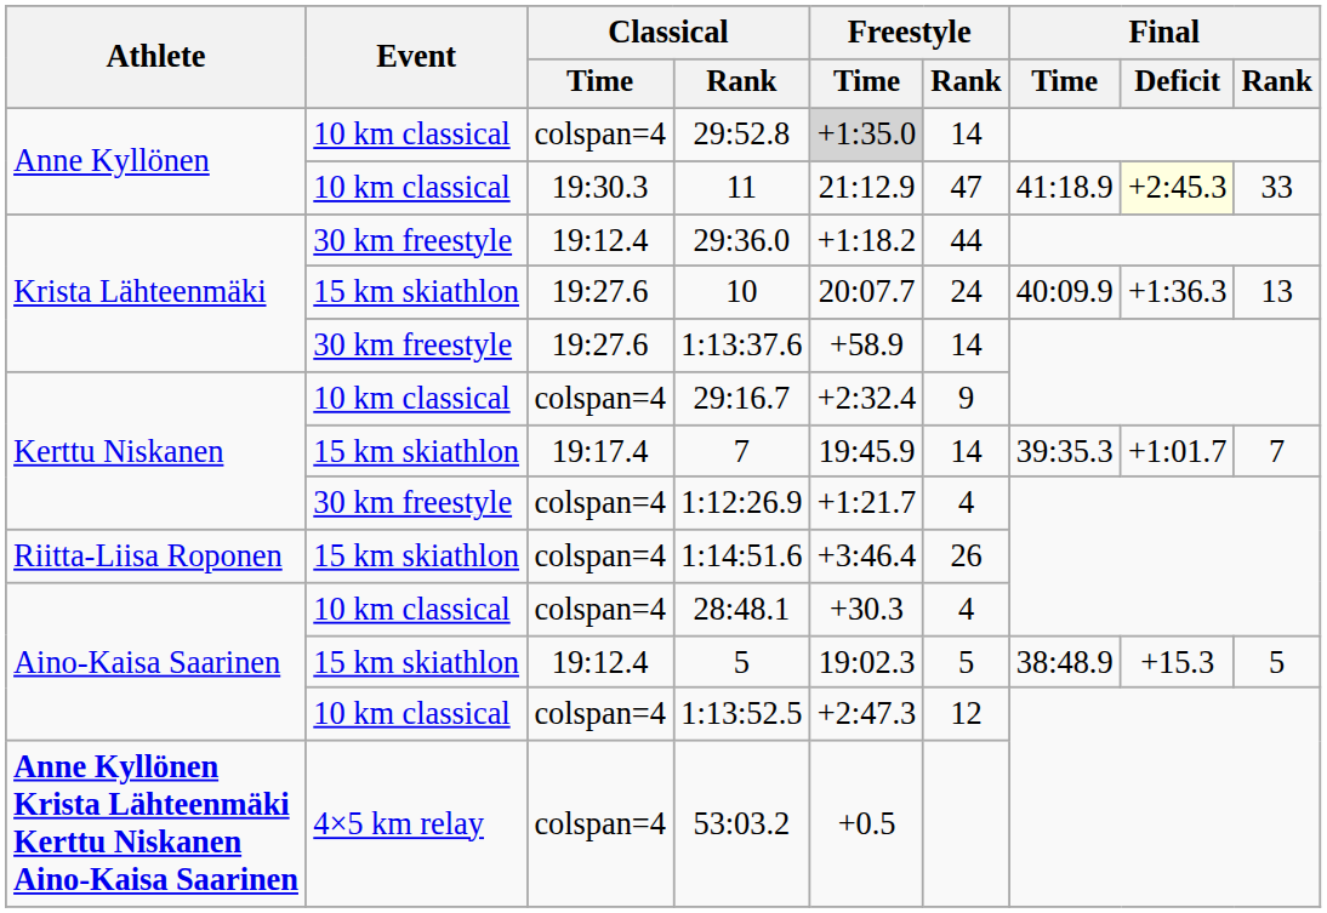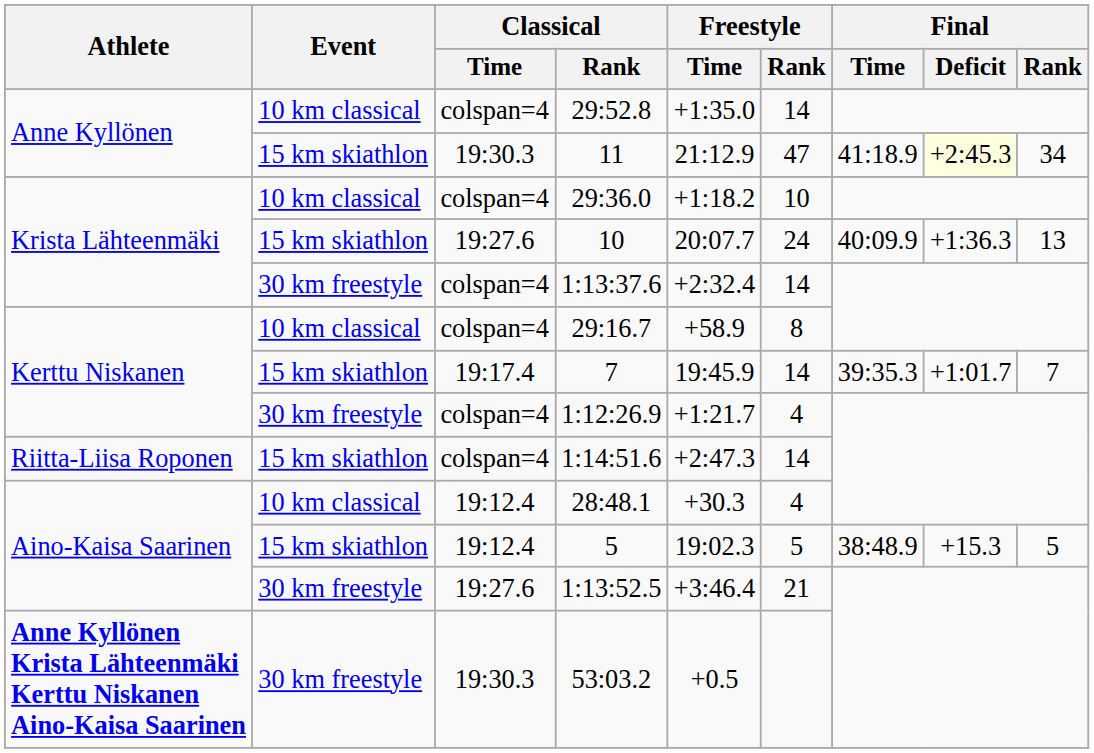29:52.8 | Freestyle / Time: lightgrey background -> no background
11 | Event: 10 km classical -> 15 km skiathlon
11 | Final / Rank: 33 -> 34
29:36.0 | Event: 30 km freestyle -> 10 km classical
29:36.0 | Classical / Time: 19:12.4 -> colspan=4
29:36.0 | Freestyle / Rank: 44 -> 10
1:13:37.6 | Classical / Time: 19:27.6 -> colspan=4
1:13:37.6 | Freestyle / Time: +58.9 -> +2:32.4
29:16.7 | Freestyle / Time: +2:32.4 -> +58.9
29:16.7 | Freestyle / Rank: 9 -> 8
1:14:51.6 | Freestyle / Time: +3:46.4 -> +2:47.3
1:14:51.6 | Freestyle / Rank: 26 -> 14
28:48.1 | Classical / Time: colspan=4 -> 19:12.4
1:13:52.5 | Event: 10 km classical -> 30 km freestyle
1:13:52.5 | Classical / Time: colspan=4 -> 19:27.6
1:13:52.5 | Freestyle / Time: +2:47.3 -> +3:46.4
1:13:52.5 | Freestyle / Rank: 12 -> 21
53:03.2 | Event: 4×5 km relay -> 30 km freestyle
53:03.2 | Classical / Time: colspan=4 -> 19:30.3
